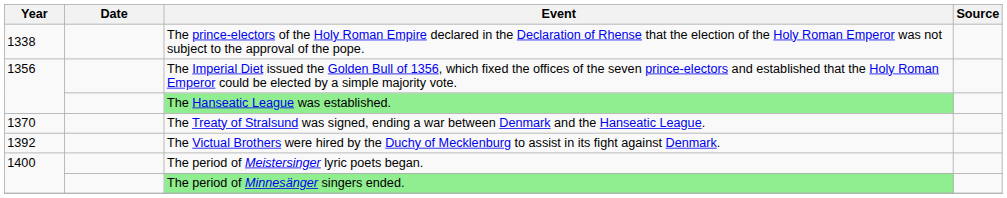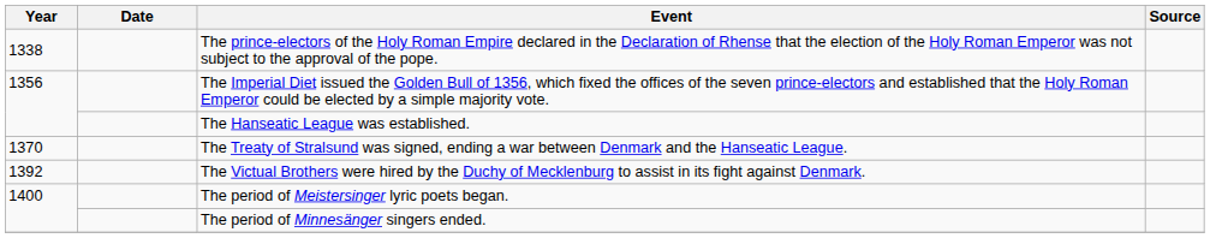The Hanseatic League was established. | Event: lightgreen background -> no background
The period of Minnesänger singers ended. | Event: lightgreen background -> no background
